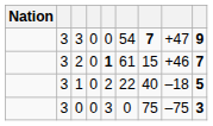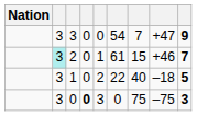row 2 | column 7: bold -> normal
row 3 | column 2: no background -> paleturquoise background
row 3 | column 5: bold -> normal
row 5 | column 4: normal -> bold
